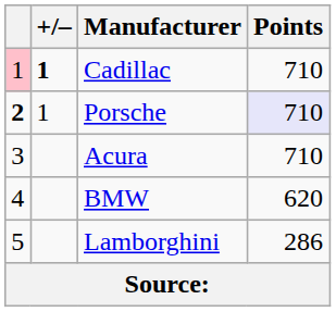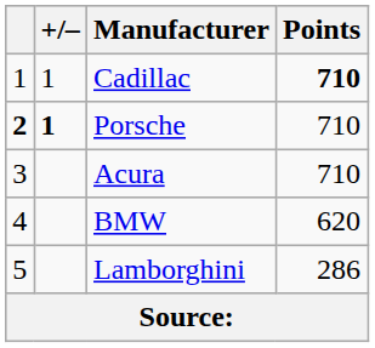Cadillac | column 1: pink background -> no background
Cadillac | +/–: bold -> normal
Cadillac | Points: normal -> bold
Porsche | +/–: normal -> bold
Porsche | Points: lavender background -> no background
